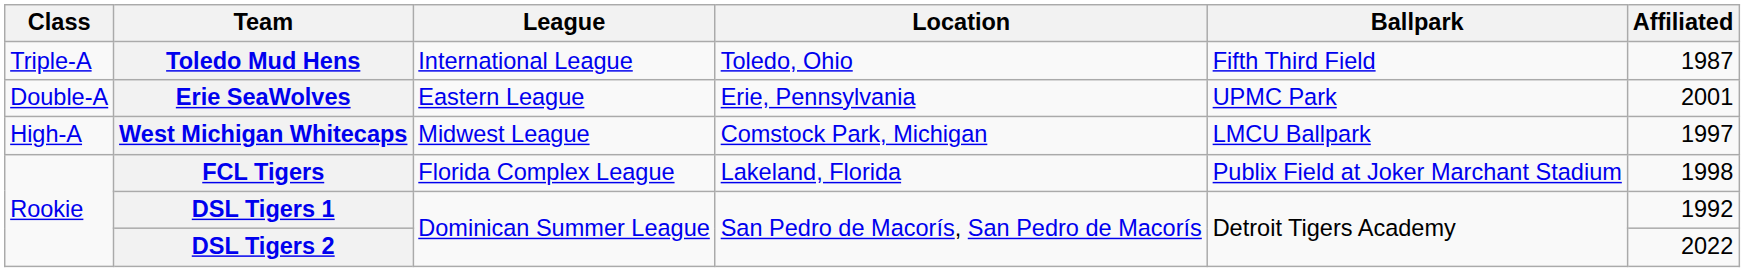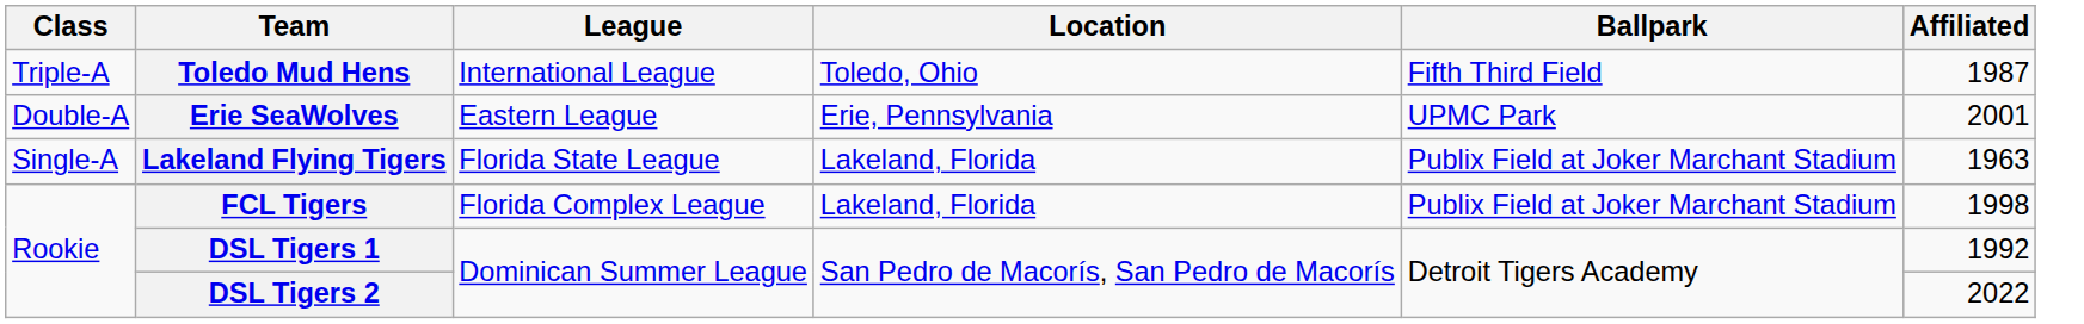- row: High-A | West Michigan Whitecaps | Midwest League | Comstock Park, Michigan | LMCU Ballpark | 1997
+ row: Single-A | Lakeland Flying Tigers | Florida State League | Lakeland, Florida | Publix Field at Joker Marchant Stadium | 1963
